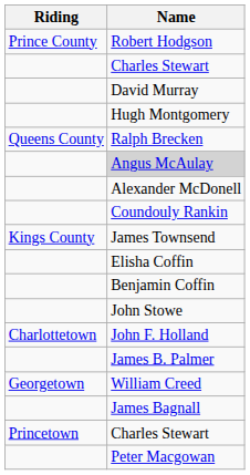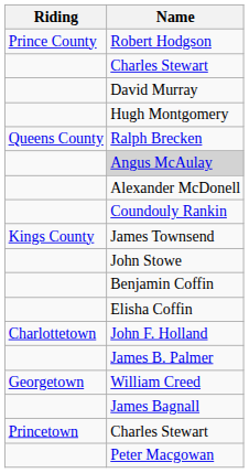row 11 | Name: Elisha Coffin -> John Stowe
row 13 | Name: John Stowe -> Elisha Coffin
